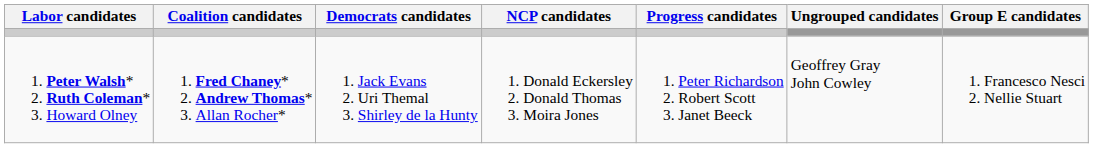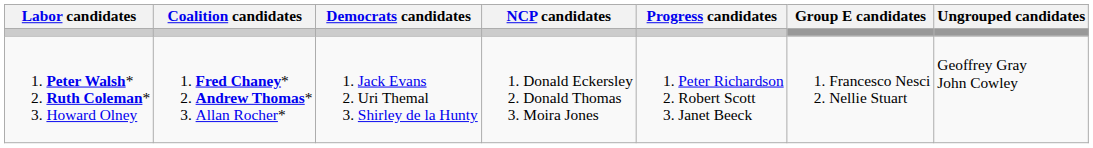columns swapped: Group E candidates <-> Ungrouped candidates
